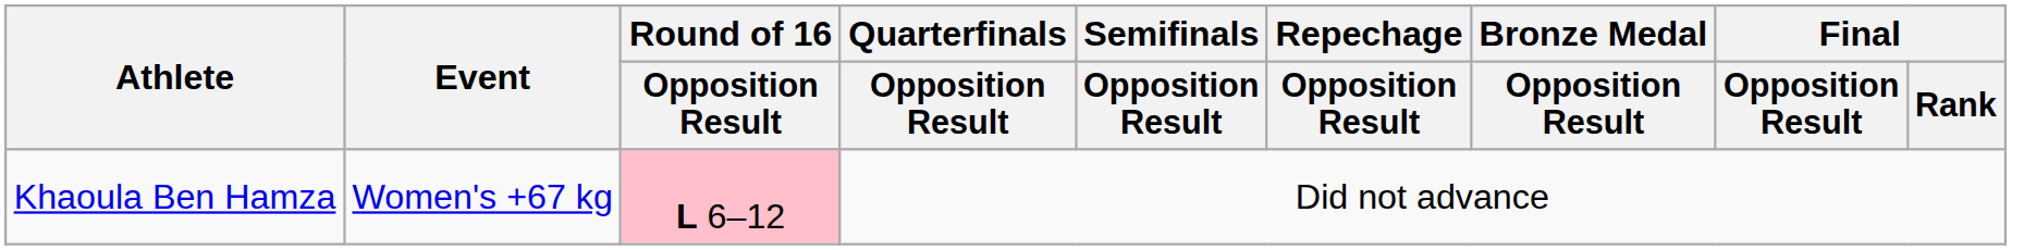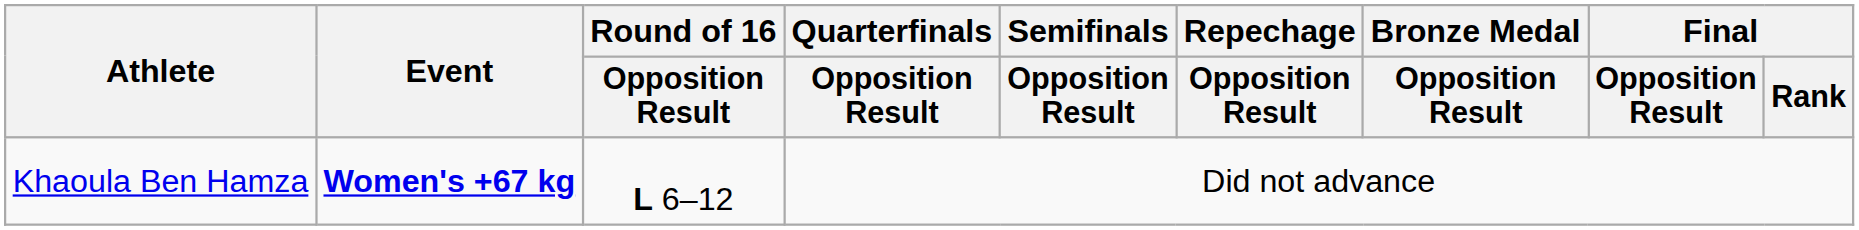Khaoula Ben Hamza | Event: normal -> bold
Khaoula Ben Hamza | Round of 16 / Opposition Result: pink background -> no background
